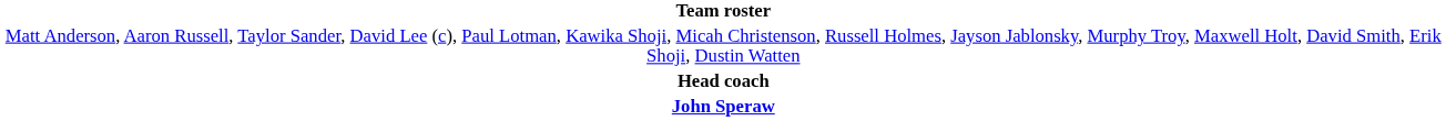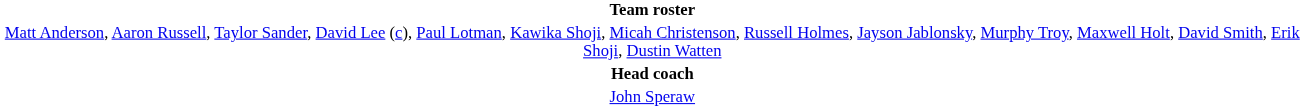row 4 | column 1: bold -> normal
